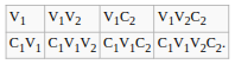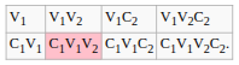C1V1 | column 2: no background -> pink background
